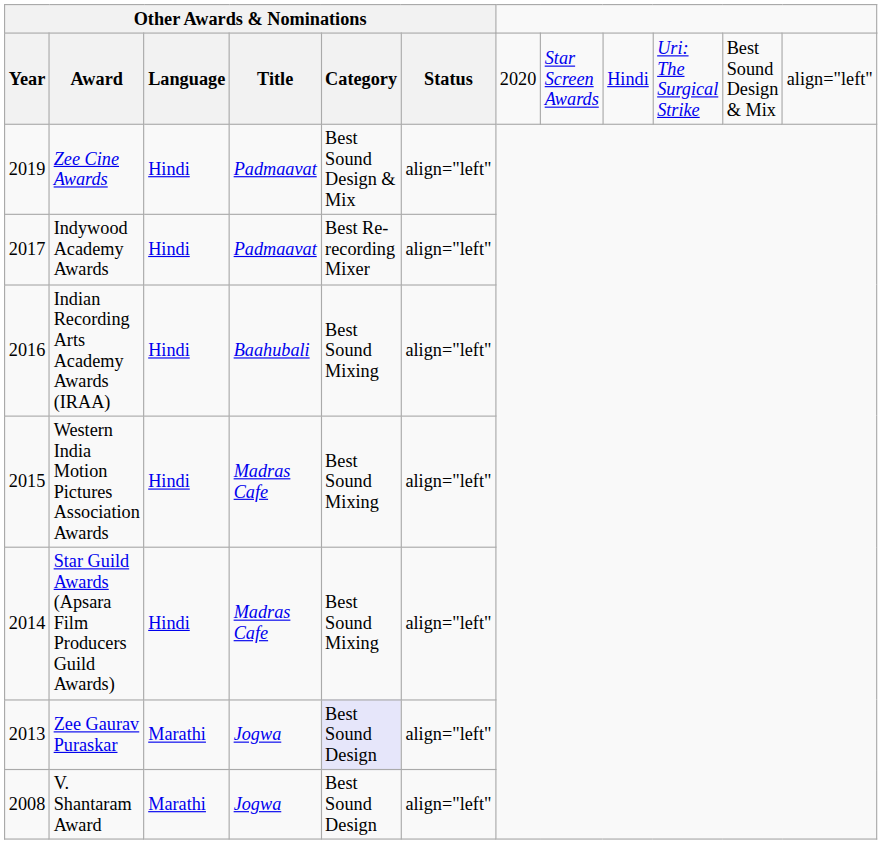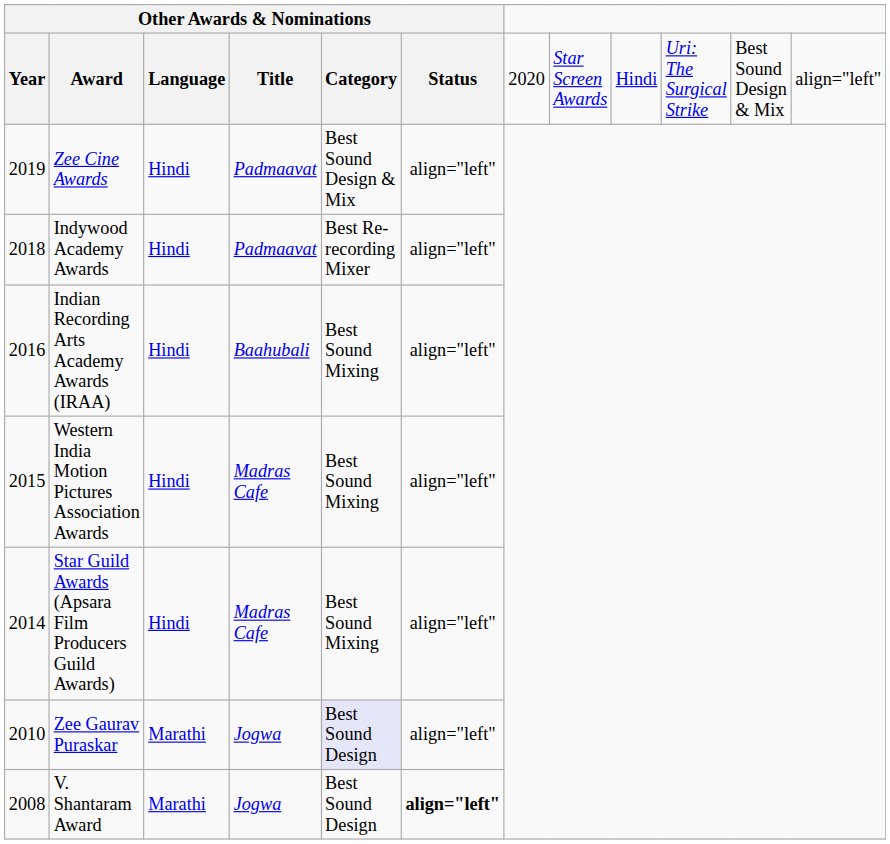Indywood Academy Awards | Other Awards & Nominations / Year: 2017 -> 2018
Zee Gaurav Puraskar | Other Awards & Nominations / Year: 2013 -> 2010
V. Shantaram Award | Other Awards & Nominations / Status: normal -> bold
